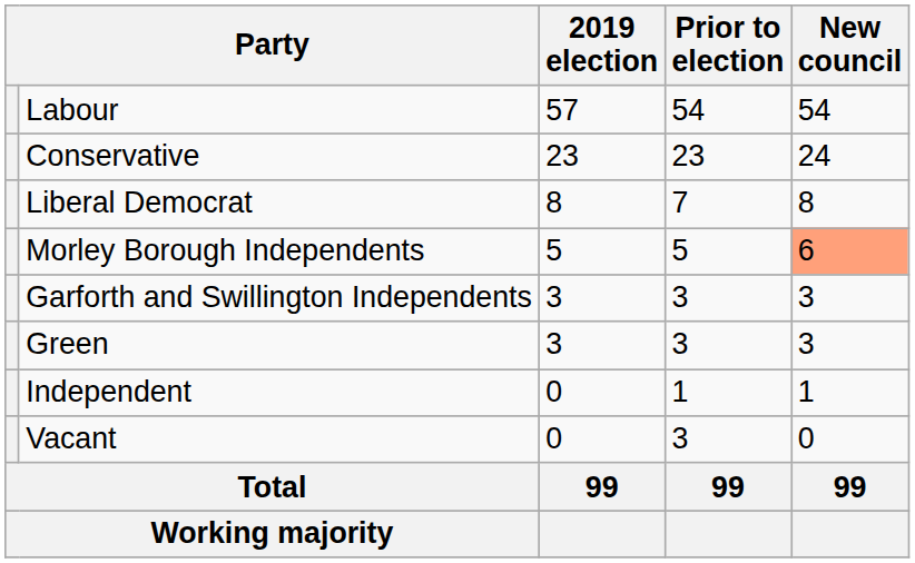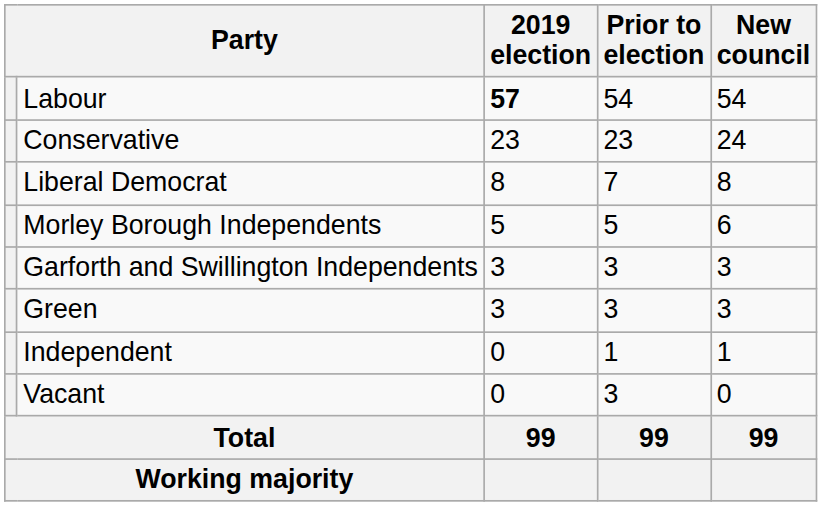Labour | 2019 election: normal -> bold
Morley Borough Independents | New council: lightsalmon background -> no background
